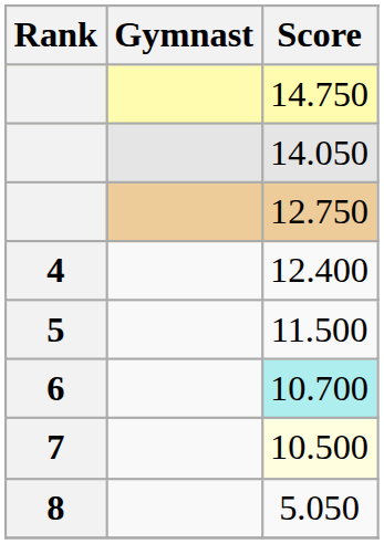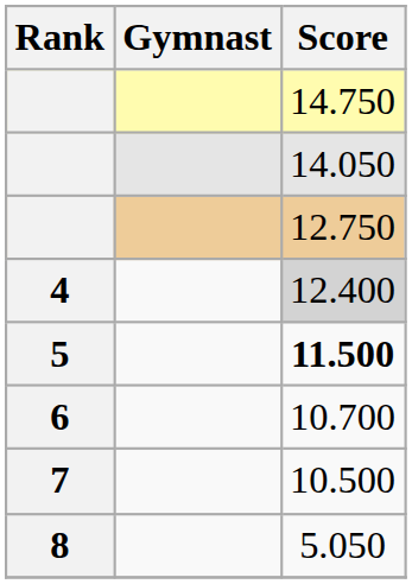12.400 | Score: no background -> lightgrey background
11.500 | Score: normal -> bold
10.700 | Score: paleturquoise background -> no background
10.500 | Score: lightyellow background -> no background
